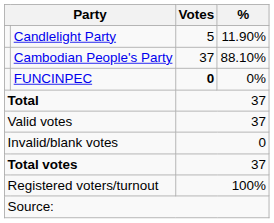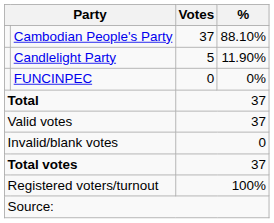rows swapped: Cambodian People's Party <-> Candlelight Party
FUNCINPEC | Votes: bold -> normal
